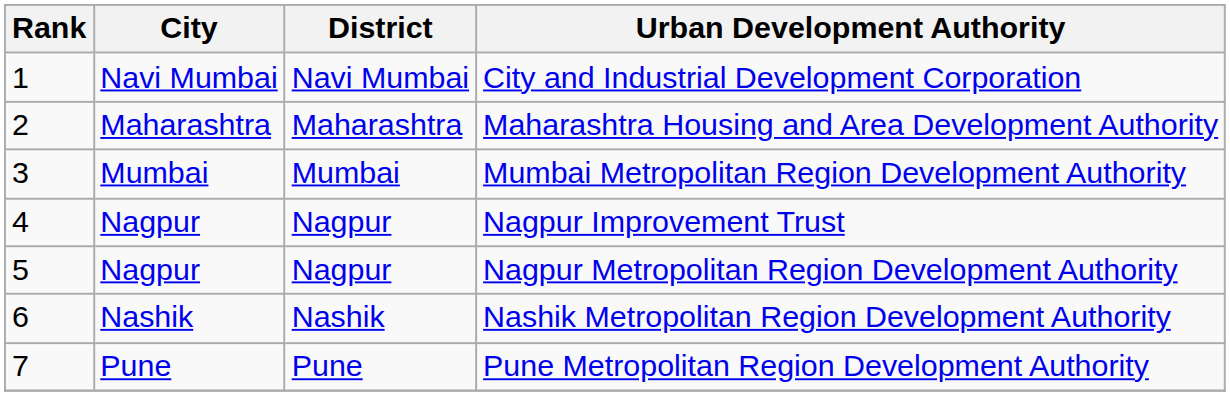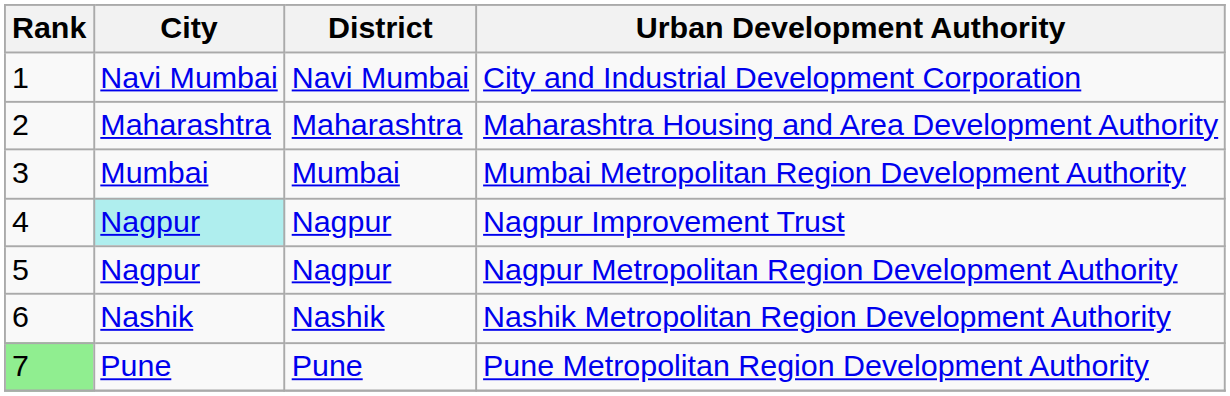Nagpur Improvement Trust | City: no background -> paleturquoise background
Pune Metropolitan Region Development Authority | Rank: no background -> lightgreen background
